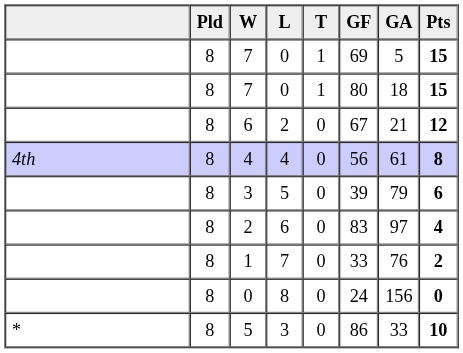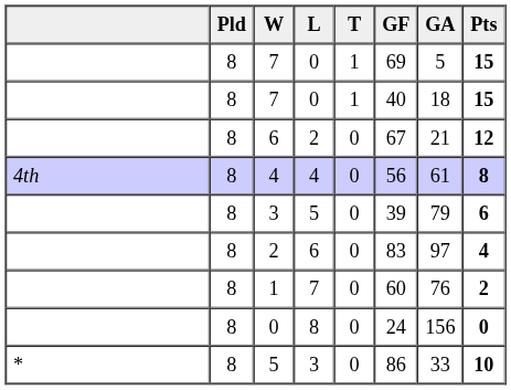row 3 | GF: 80 -> 40
row 8 | GF: 33 -> 60
